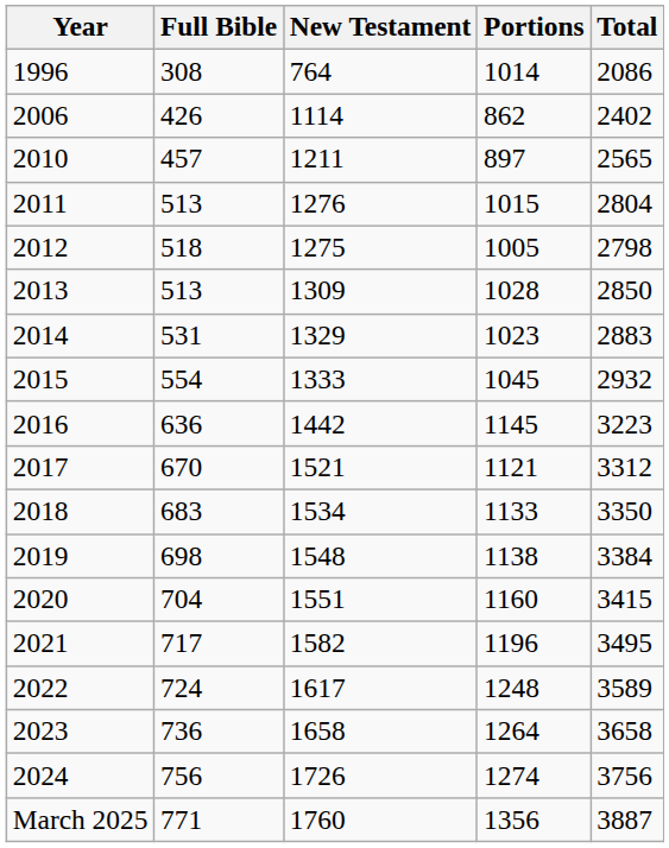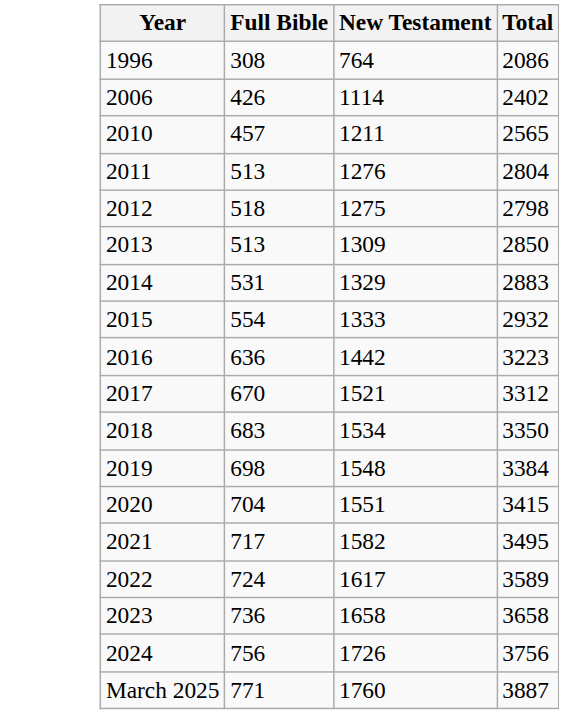- column: Portions | 1014 | 862 | 897 | 1015 | 1005 | 1028 | 1023 | 1045 | 1145 | 1121 | 1133 | 1138 | 1160 | 1196 | 1248 | 1264 | 1274 | 1356
